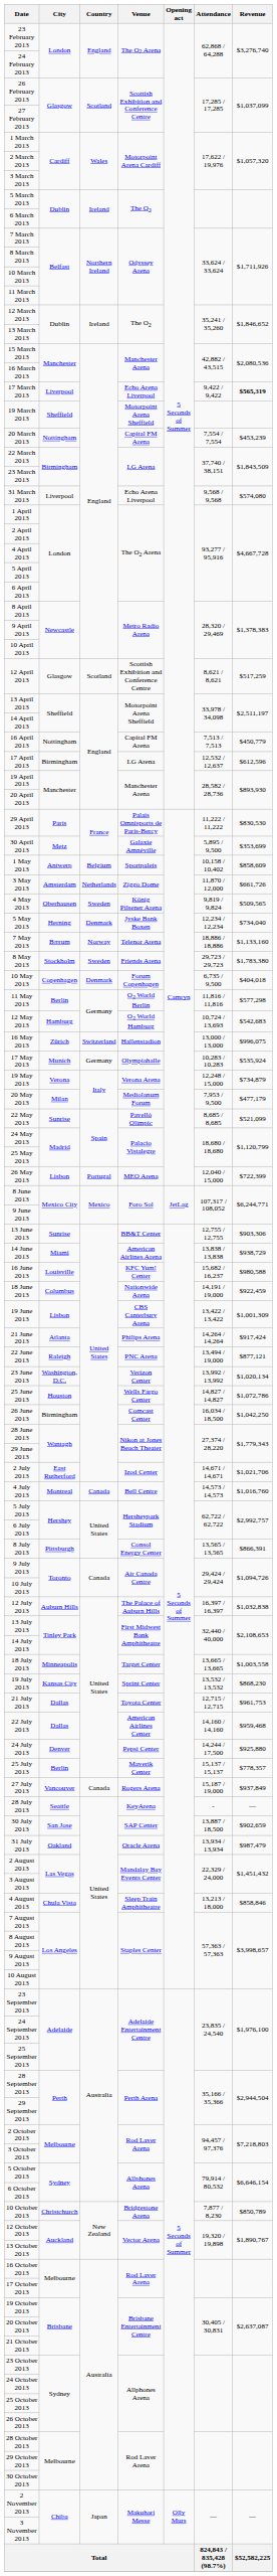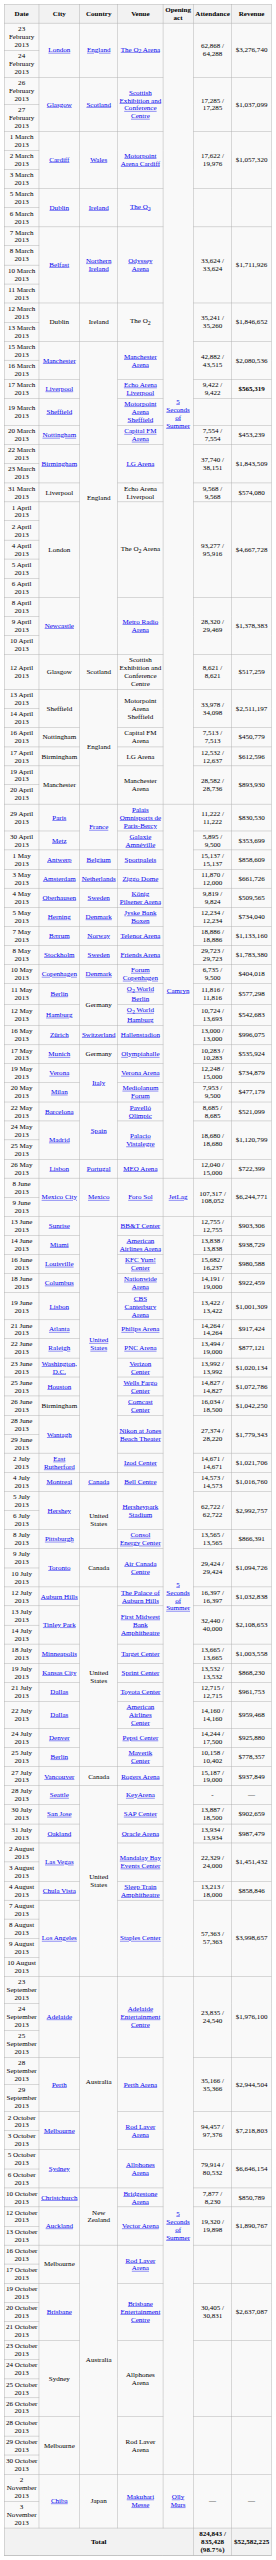1 May 2013 | Attendance: 10,158 / 10,402 -> 15,137 / 15,137
22 May 2013 | City: Sunrise -> Barcelona
25 July 2013 | Attendance: 15,137 / 15,137 -> 10,158 / 10,402
